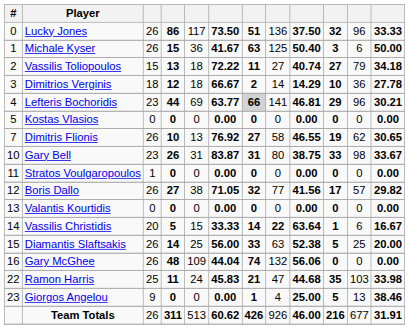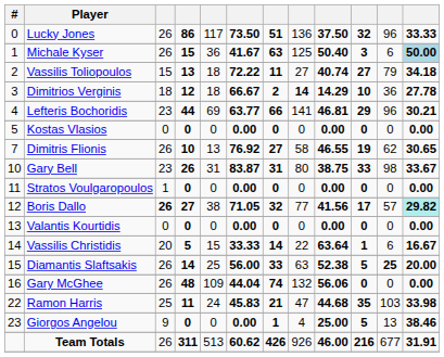Michale Kyser | column 12: no background -> lightblue background
Dimitrios Verginis | column 8: normal -> bold
Lefteris Bochoridis | column 7: lightgrey background -> no background
Boris Dallo | column 3: normal -> bold
Boris Dallo | column 12: no background -> paleturquoise background
Vassilis Christidis | column 8: bold -> normal
Diamantis Slaftsakis | column 11: normal -> bold
